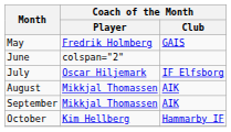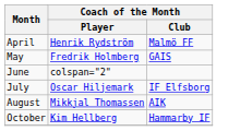+ row: April | Henrik Rydström | Malmö FF
- row: September | Mikkjal Thomassen | AIK
